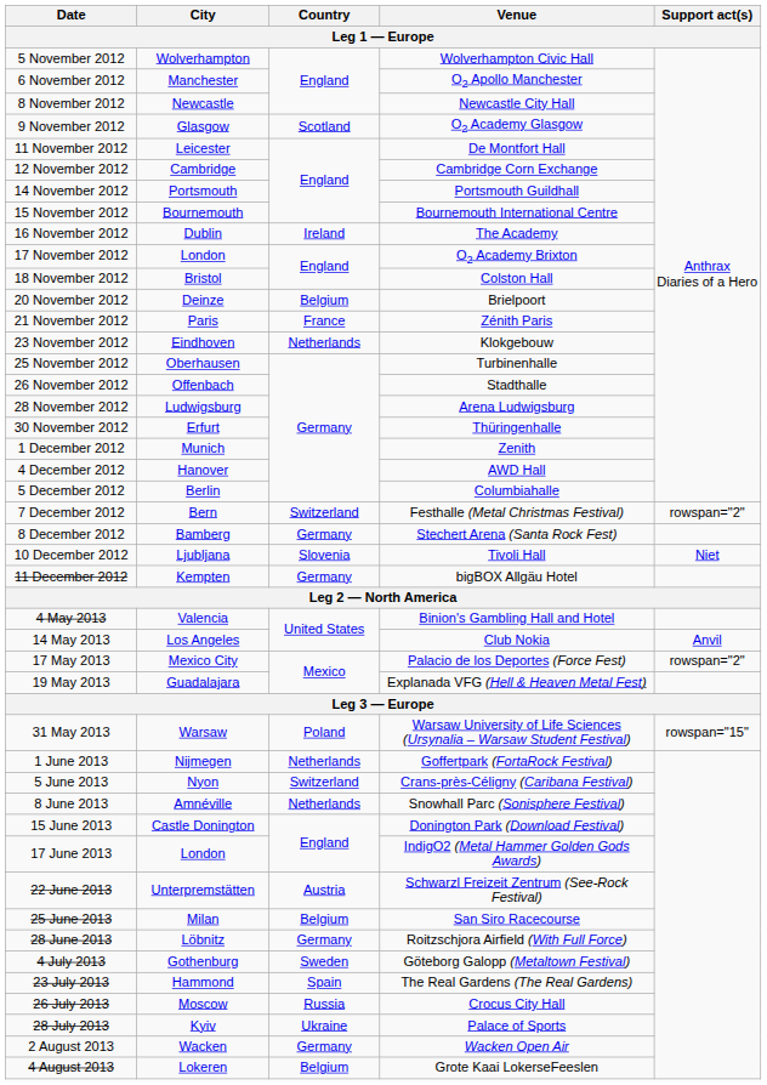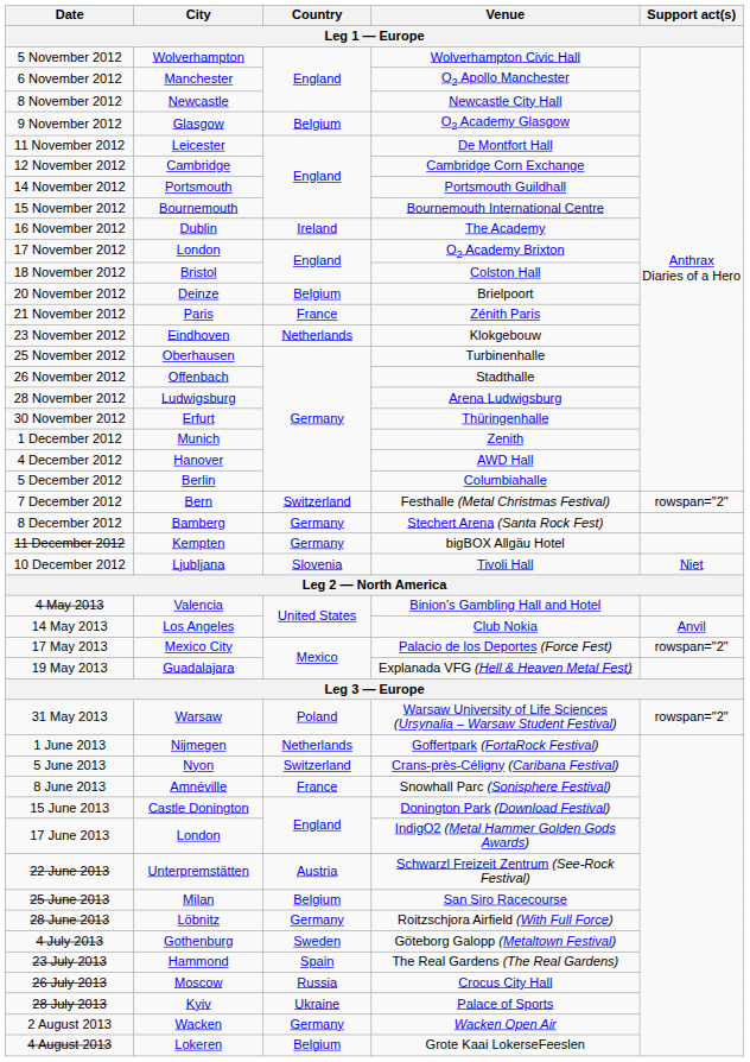9 November 2012 | Country: Scotland -> Belgium
rows swapped: 10 December 2012 <-> 11 December 2012
31 May 2013 | Support act(s): rowspan="15" -> rowspan="2"
8 June 2013 | Country: Netherlands -> France
